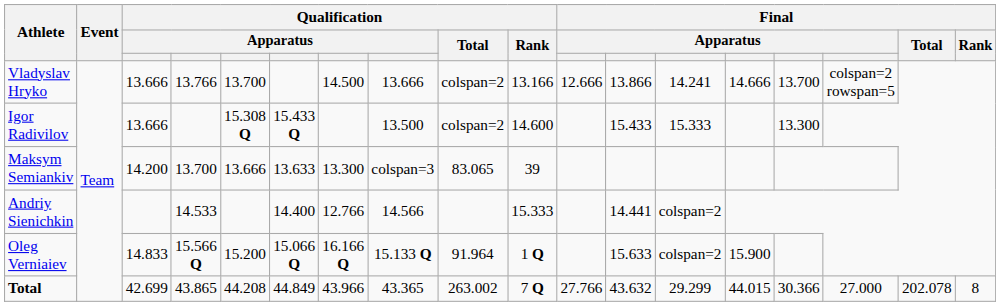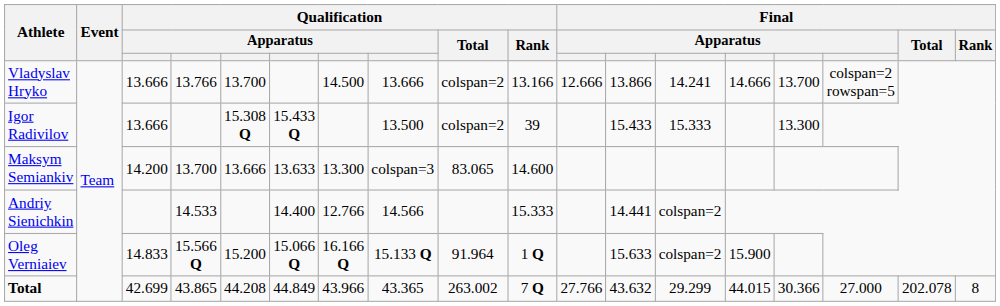Igor Radivilov | Qualification / Rank: 14.600 -> 39
Maksym Semiankiv | Qualification / Rank: 39 -> 14.600
